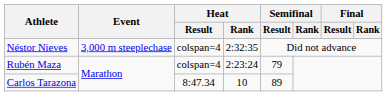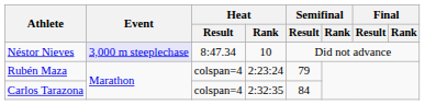Néstor Nieves | Event: no background -> lavender background
Néstor Nieves | Heat / Result: colspan=4 -> 8:47.34
Néstor Nieves | Heat / Rank: 2:32:35 -> 10
Carlos Tarazona | Heat / Result: 8:47.34 -> colspan=4
Carlos Tarazona | Heat / Rank: 10 -> 2:32:35
Carlos Tarazona | Semifinal / Result: 89 -> 84
